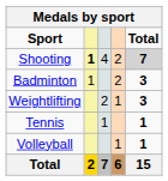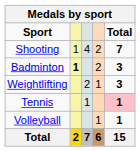Shooting | column 2: bold -> normal
Shooting | Total: lightgrey background -> no background
Badminton | column 2: normal -> bold
Tennis | Total: no background -> pink background
